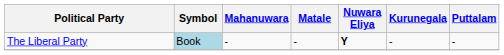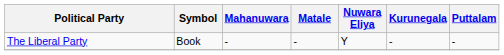The Liberal Party | Symbol: lightblue background -> no background
The Liberal Party | Nuwara Eliya: bold -> normal
